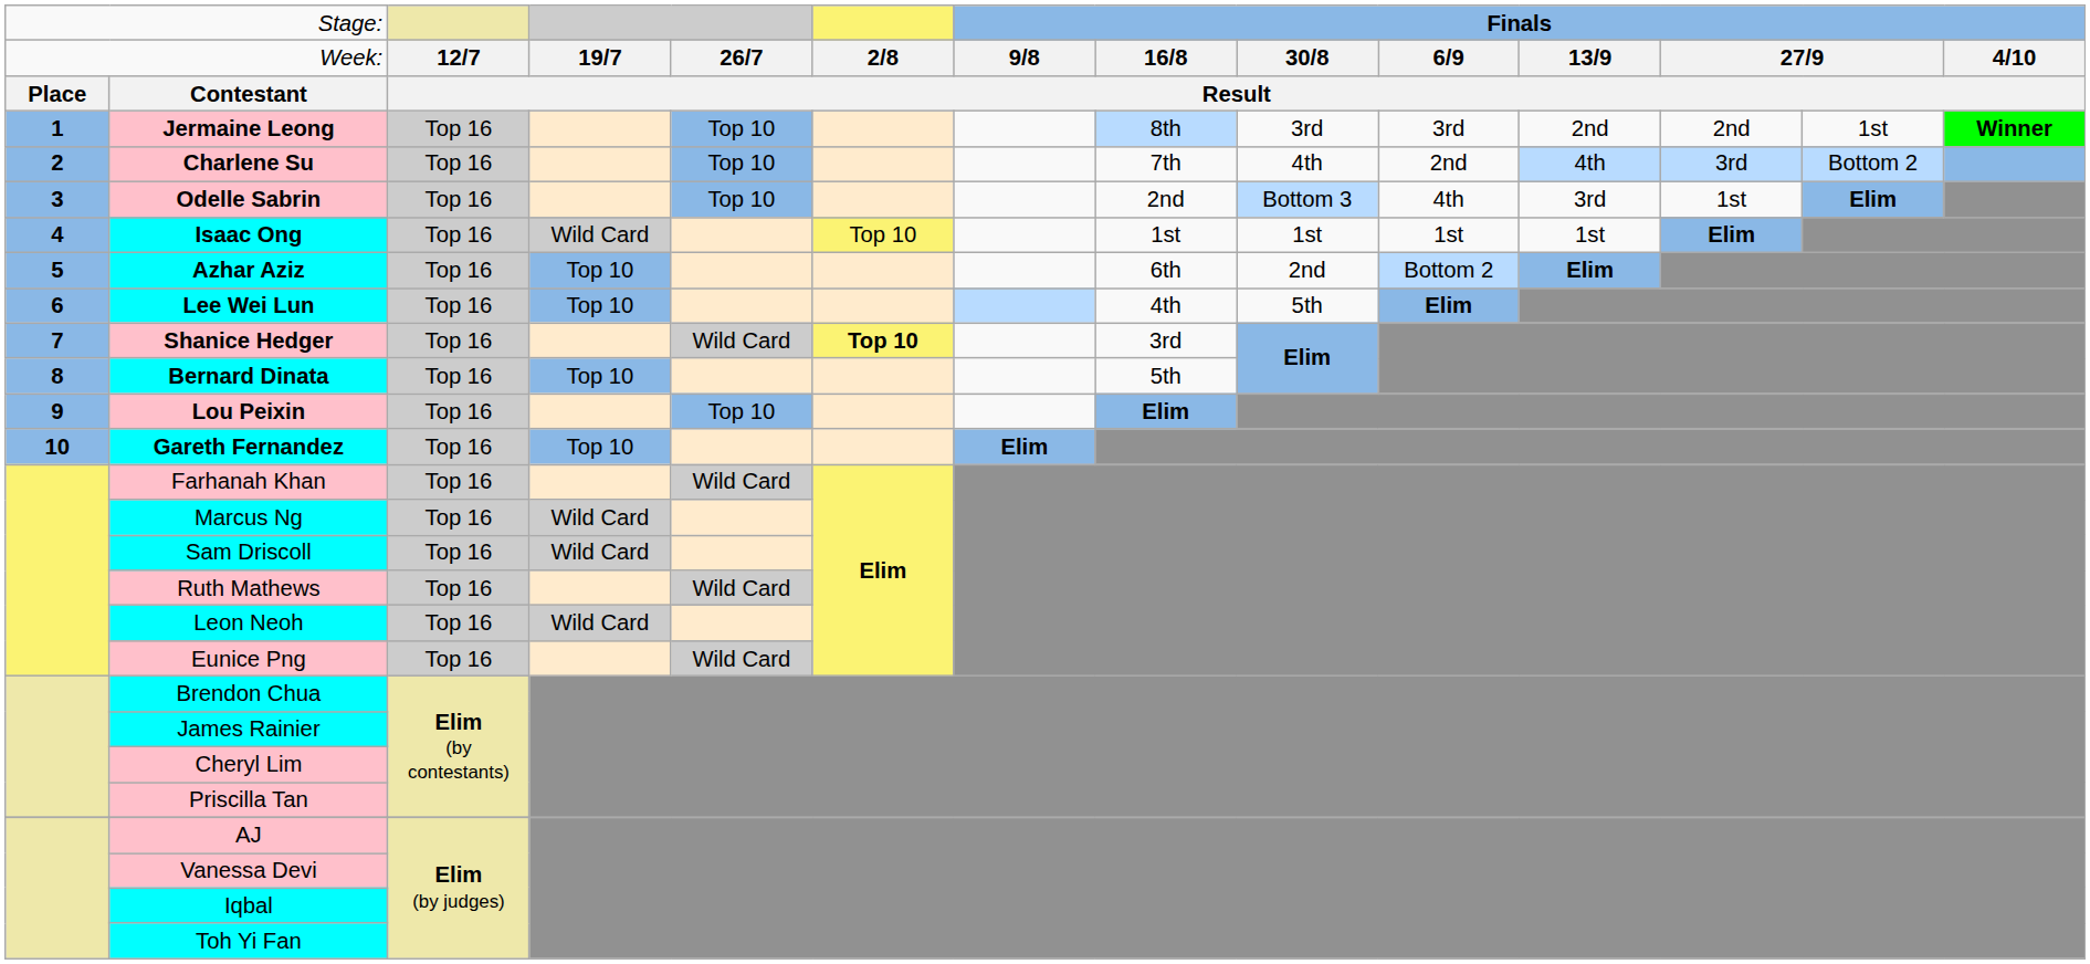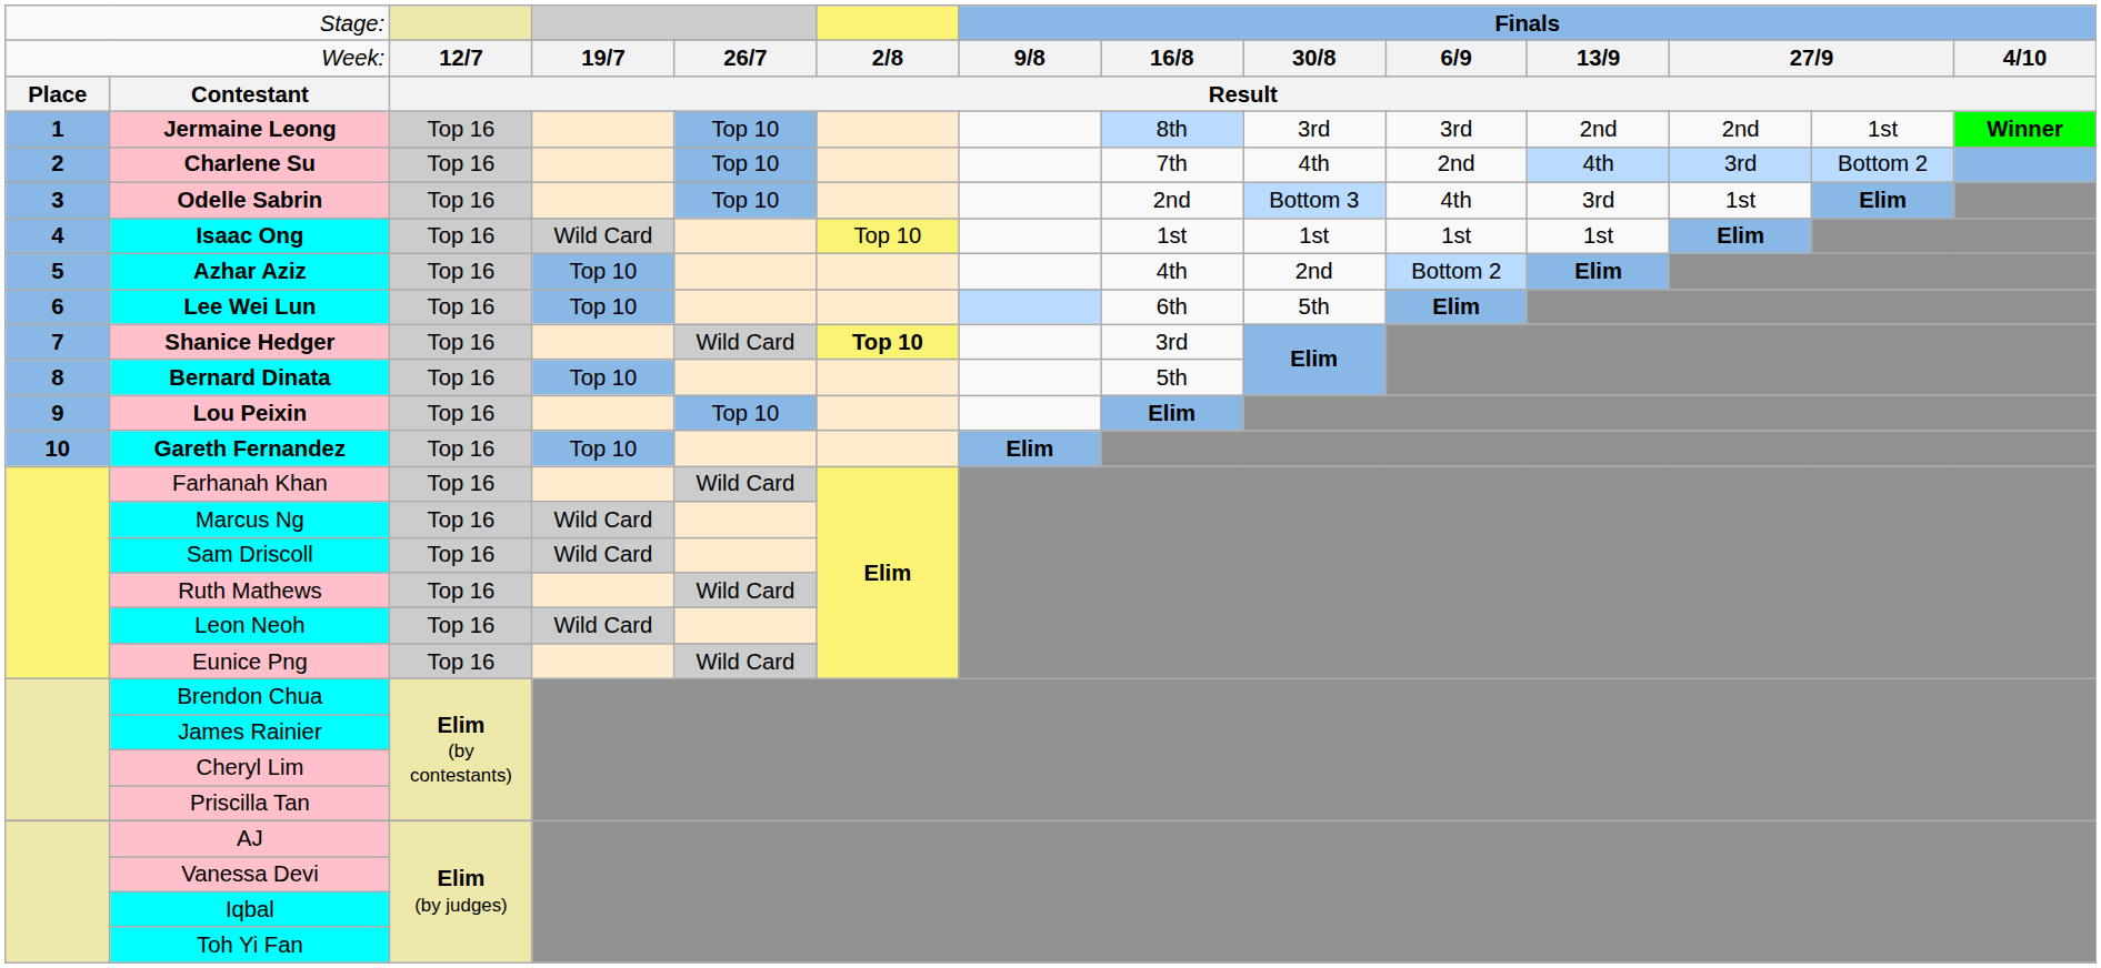Azhar Aziz | column 8: 6th -> 4th
Lee Wei Lun | column 8: 4th -> 6th
